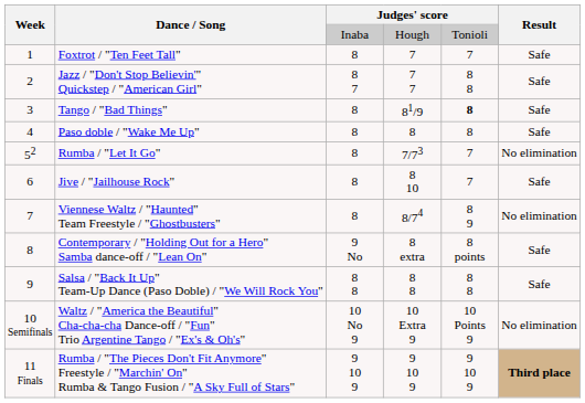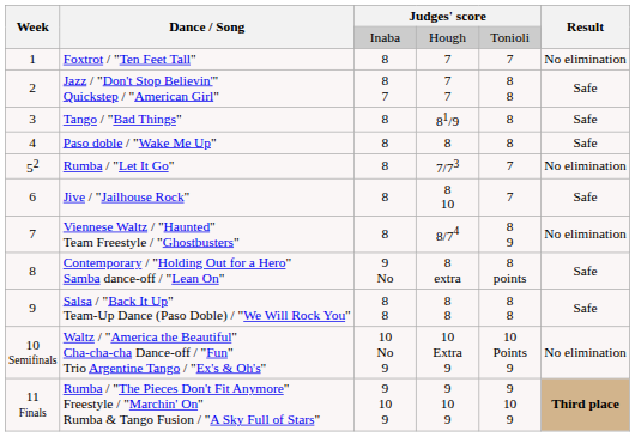Foxtrot / "Ten Feet Tall" | Result: Safe -> No elimination
Tango / "Bad Things" | column 5: bold -> normal
